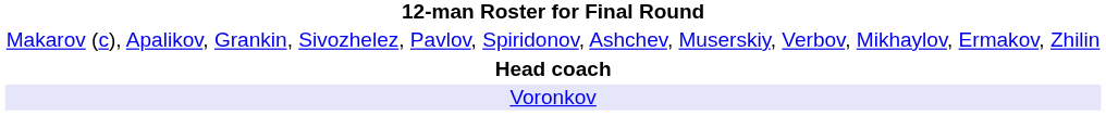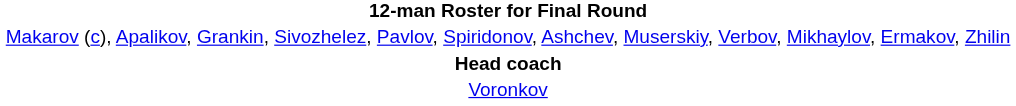row 4 | column 1: lavender background -> no background
